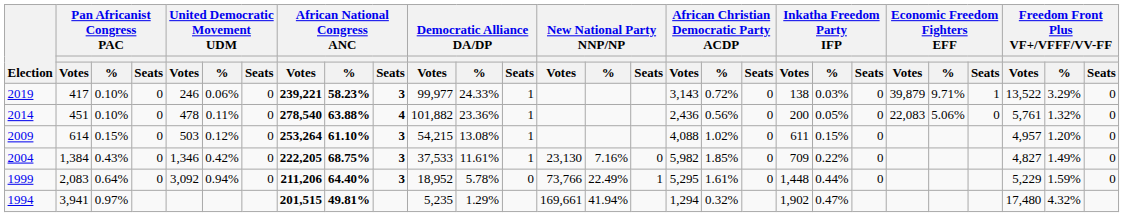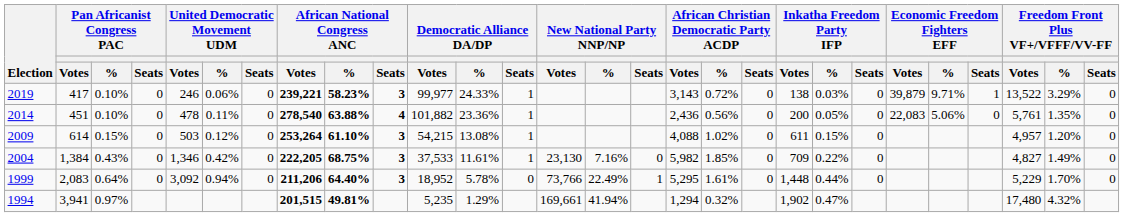2014 | Freedom Front Plus VF+/VFFF/VV-FF / %: 1.32% -> 1.35%
1999 | Freedom Front Plus VF+/VFFF/VV-FF / %: 1.59% -> 1.70%
